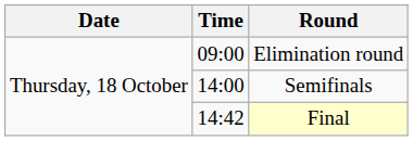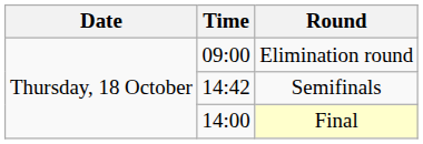Semifinals | Time: 14:00 -> 14:42
Final | Time: 14:42 -> 14:00
